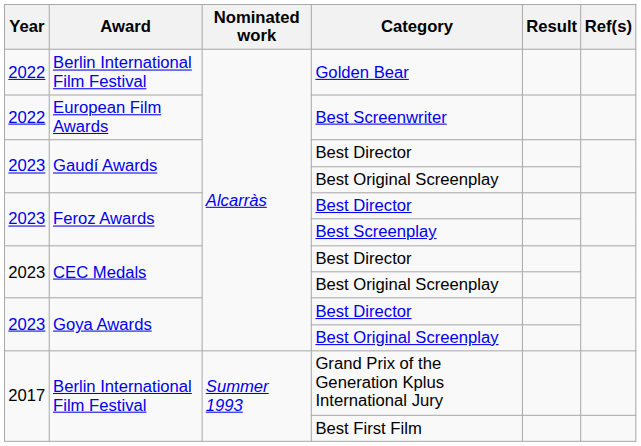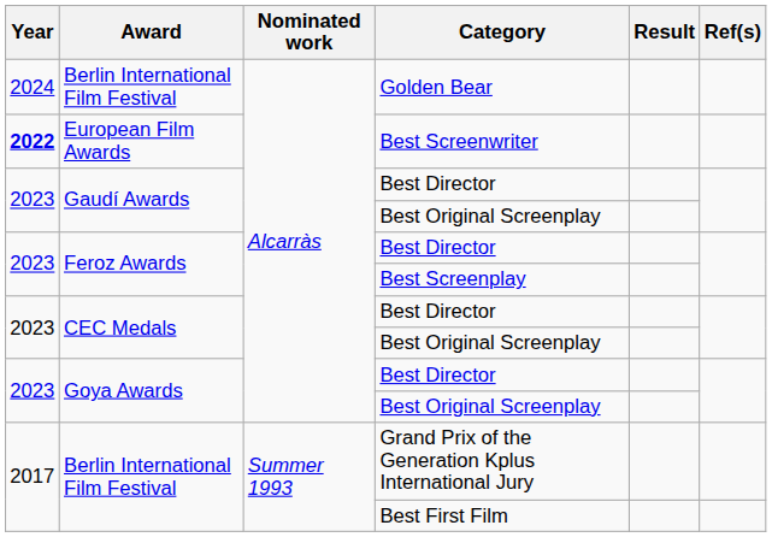Golden Bear | Year: 2022 -> 2024
Best Screenwriter | Year: normal -> bold
